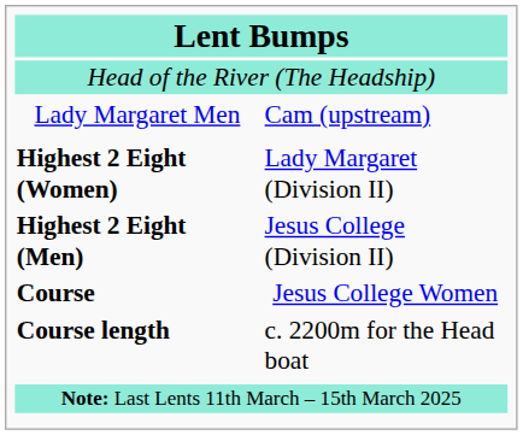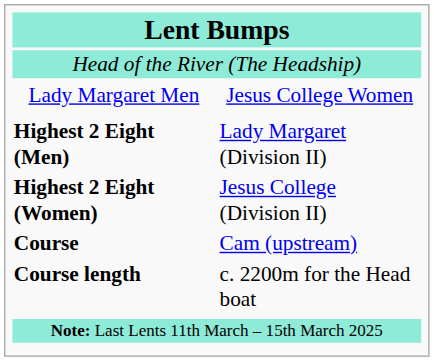row 3 | column 2: Cam (upstream) -> Jesus College Women
row 4 | column 1: Highest 2 Eight (Women) -> Highest 2 Eight (Men)
row 5 | column 1: Highest 2 Eight (Men) -> Highest 2 Eight (Women)
row 6 | column 2: Jesus College Women -> Cam (upstream)
